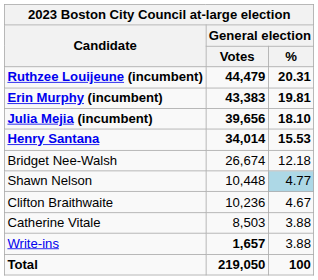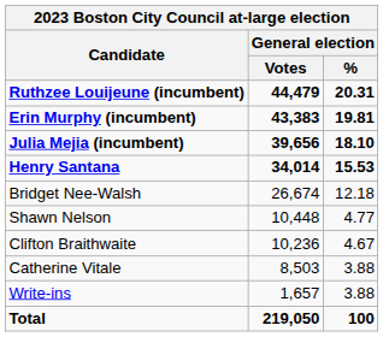Shawn Nelson | General election / %: lightblue background -> no background
Write-ins | General election / Votes: bold -> normal
